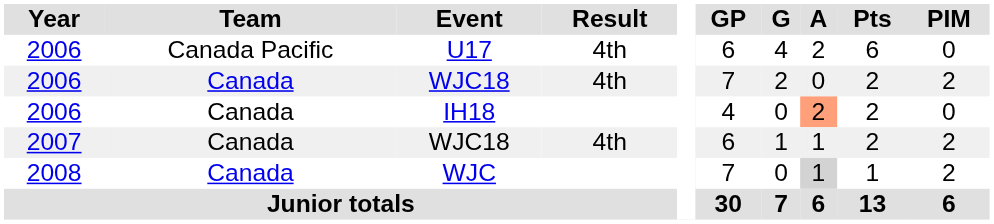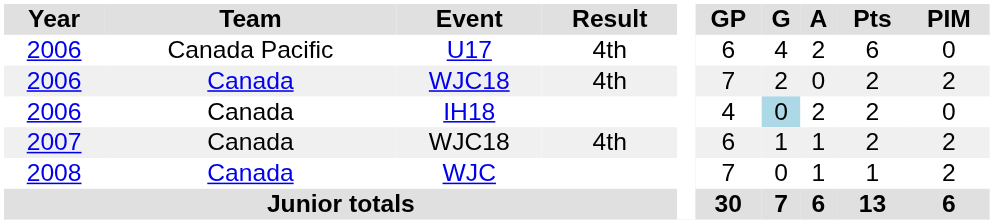IH18 | G: no background -> lightblue background
IH18 | A: lightsalmon background -> no background
WJC | A: lightgrey background -> no background
